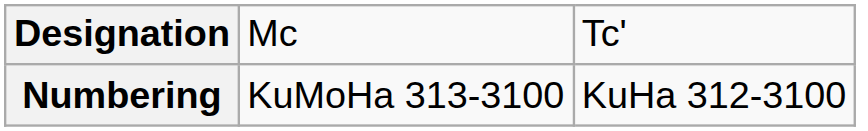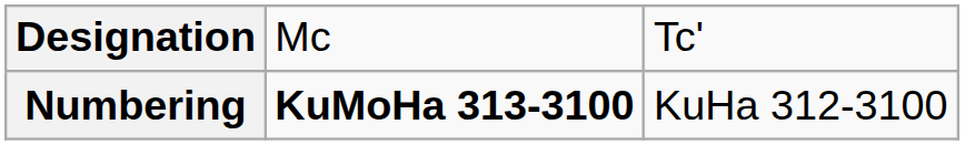Numbering | column 2: normal -> bold
